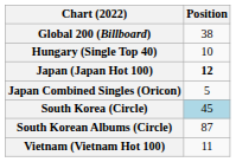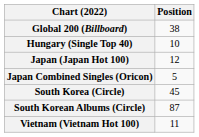Japan (Japan Hot 100) | Position: bold -> normal
South Korea (Circle) | Position: lightblue background -> no background
